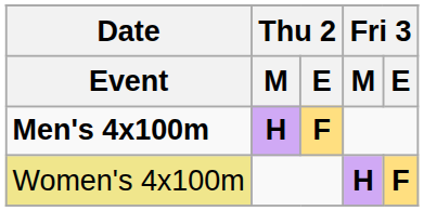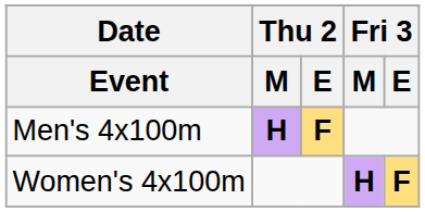Men's 4x100m | Date / Event: bold -> normal
Women's 4x100m | Date / Event: khaki background -> no background
